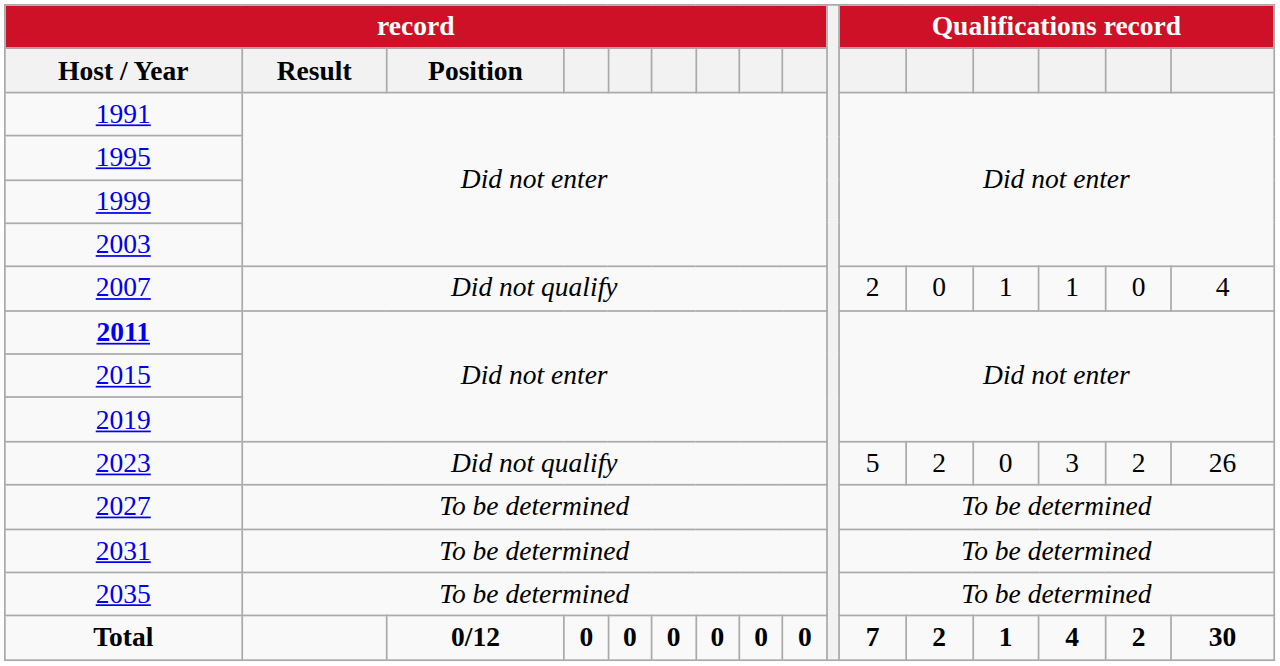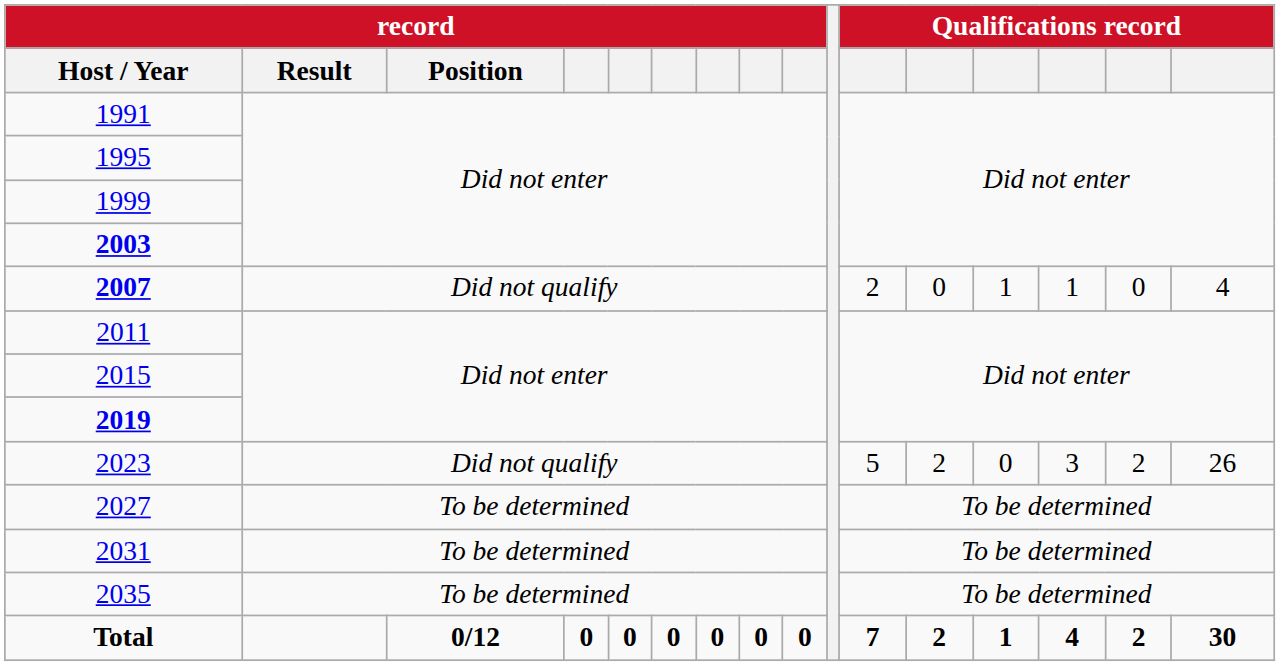2003 | record / Host / Year: normal -> bold
2007 | record / Host / Year: normal -> bold
2011 | record / Host / Year: bold -> normal
2019 | record / Host / Year: normal -> bold
